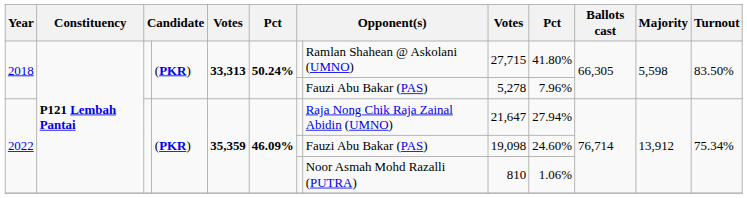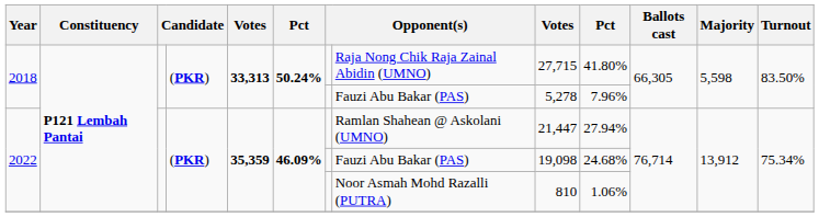row 2 | column 8: Ramlan Shahean @ Askolani (UMNO) -> Raja Nong Chik Raja Zainal Abidin (UMNO)
row 4 | column 8: Raja Nong Chik Raja Zainal Abidin (UMNO) -> Ramlan Shahean @ Askolani (UMNO)
row 4 | column 9: 21,647 -> 21,447
row 5 | column 10: 24.60% -> 24.68%
